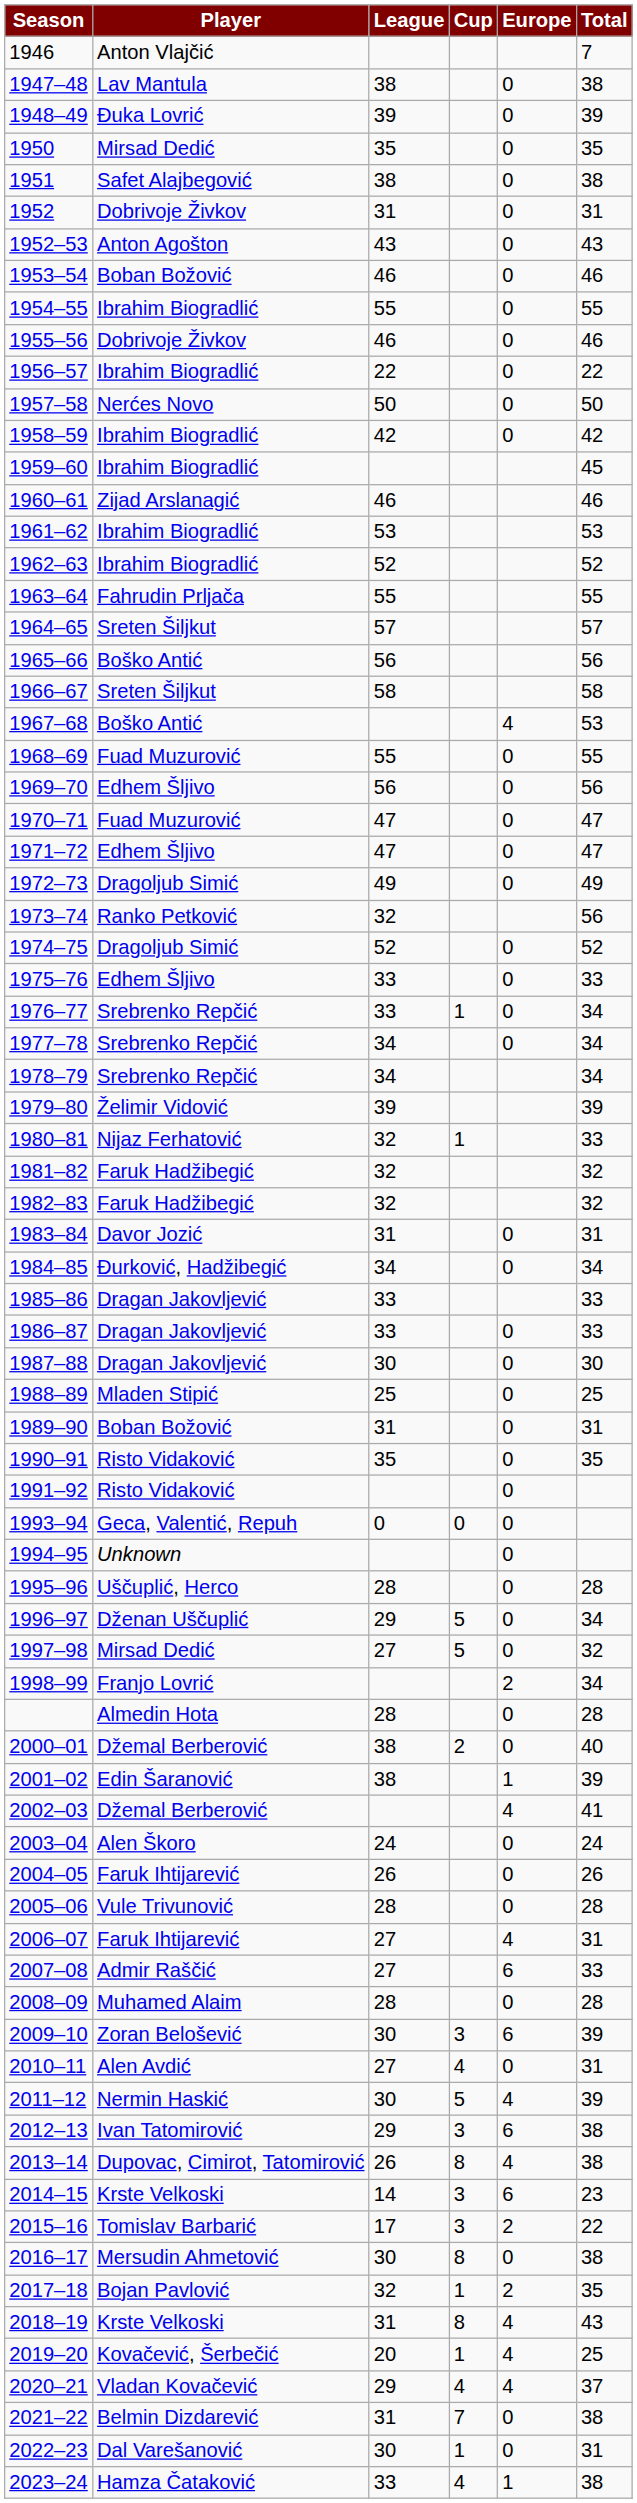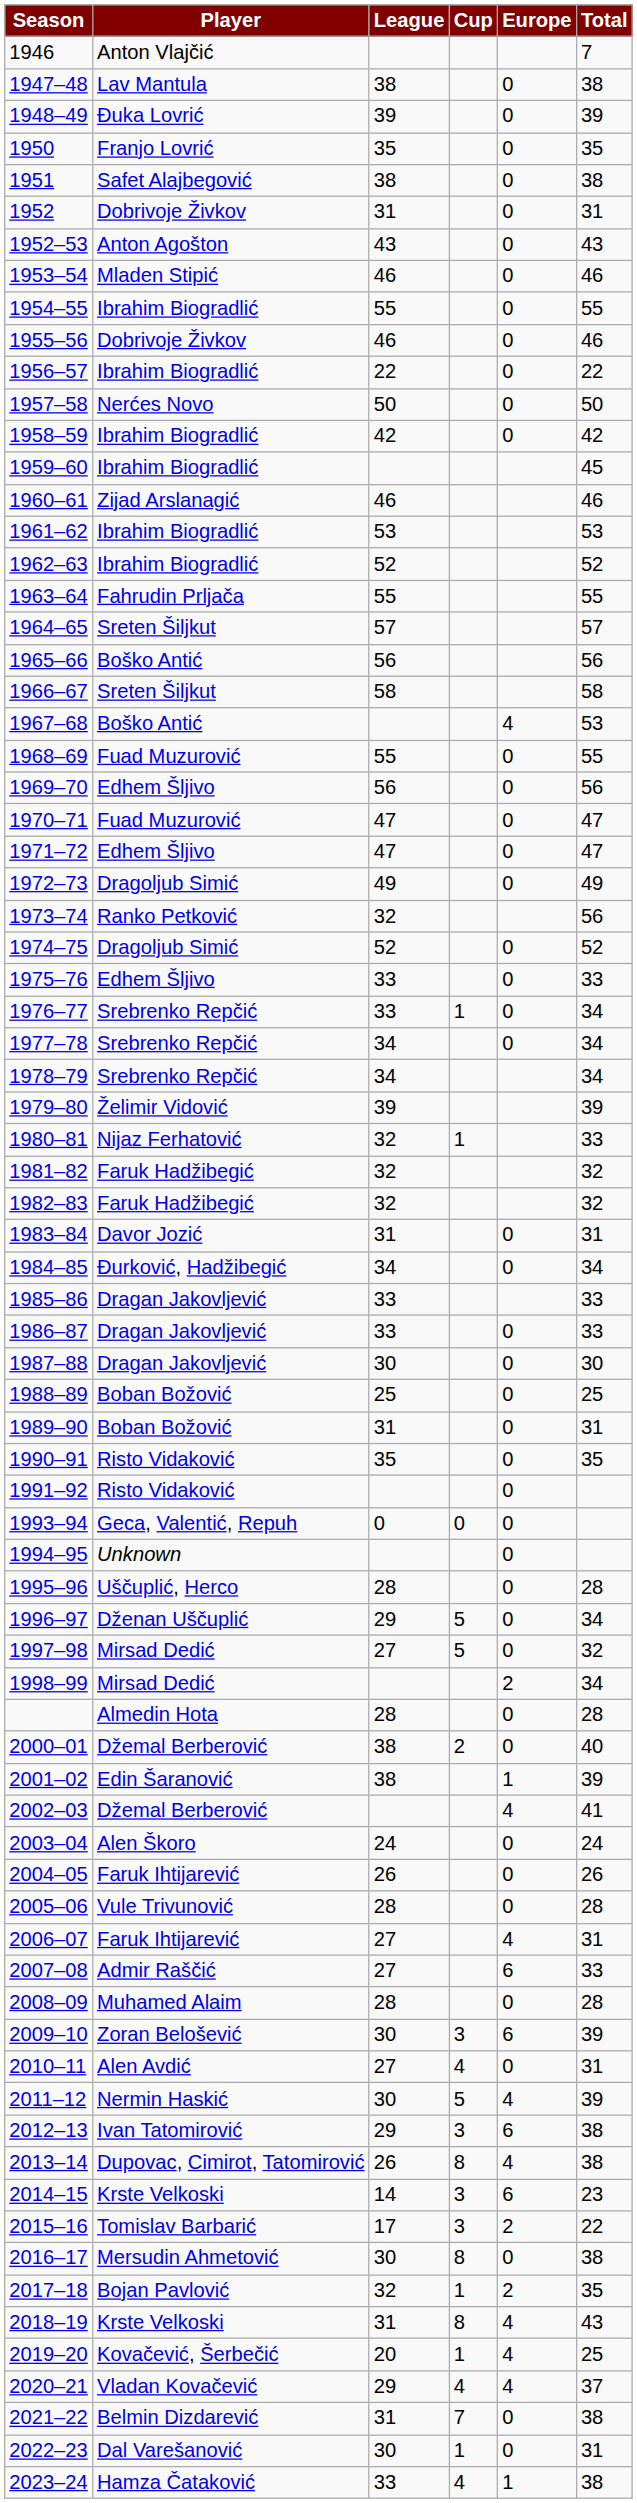1950 | Player: Mirsad Dedić -> Franjo Lovrić
1953–54 | Player: Boban Božović -> Mladen Stipić
1988–89 | Player: Mladen Stipić -> Boban Božović
1998–99 | Player: Franjo Lovrić -> Mirsad Dedić
